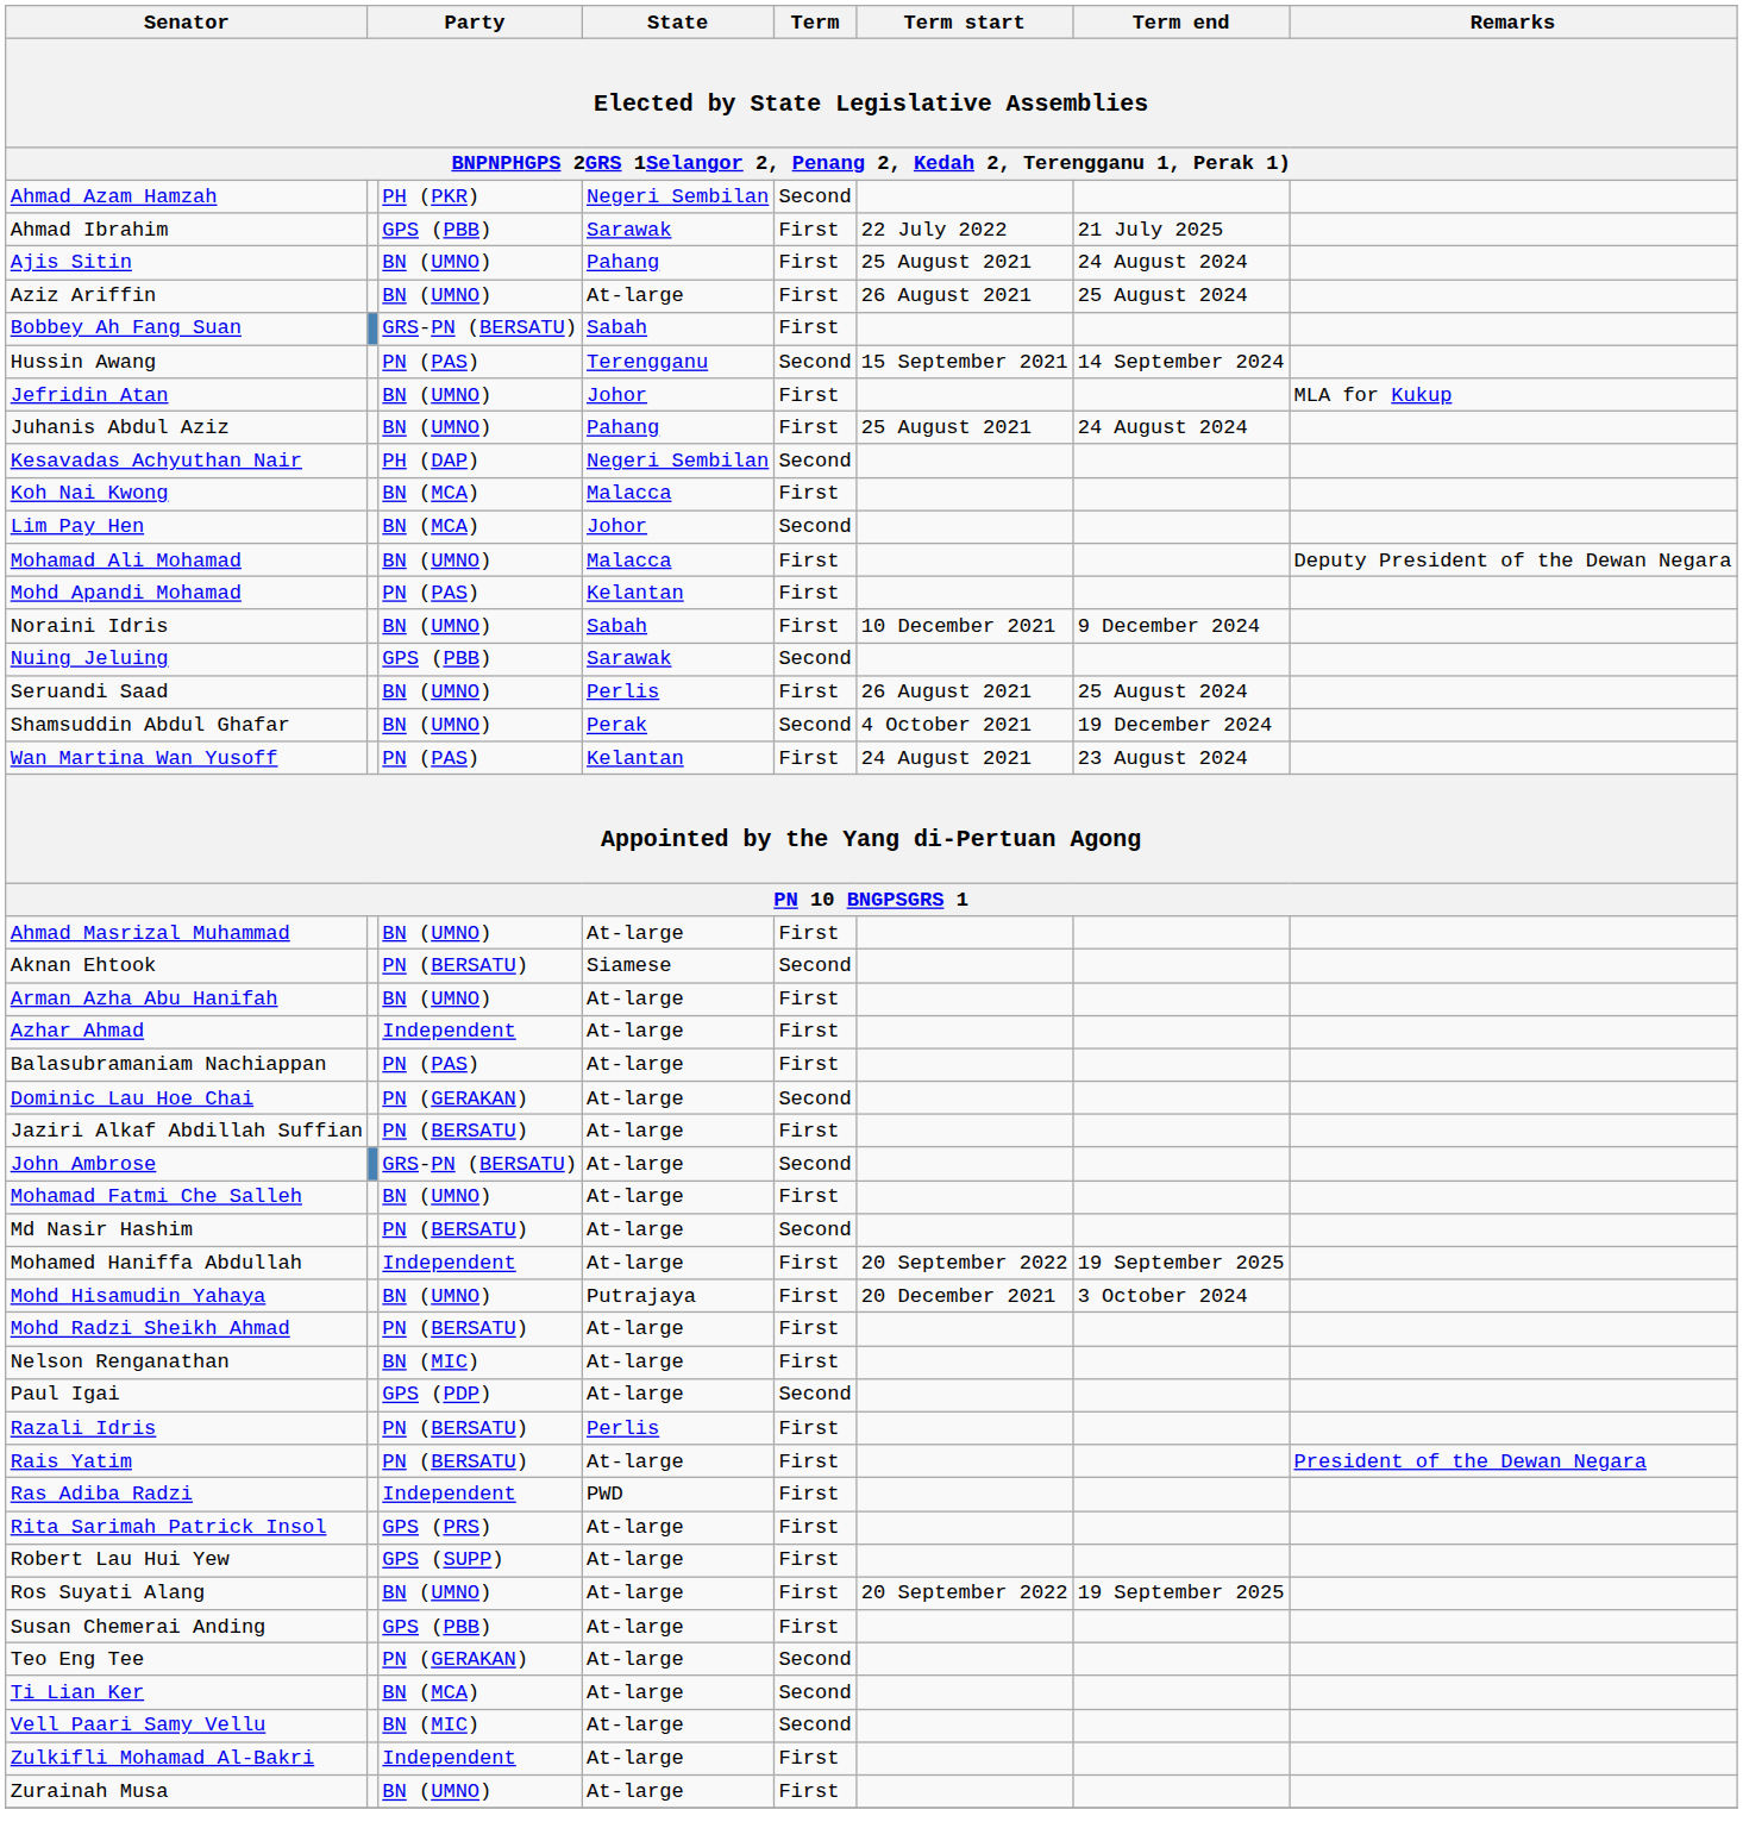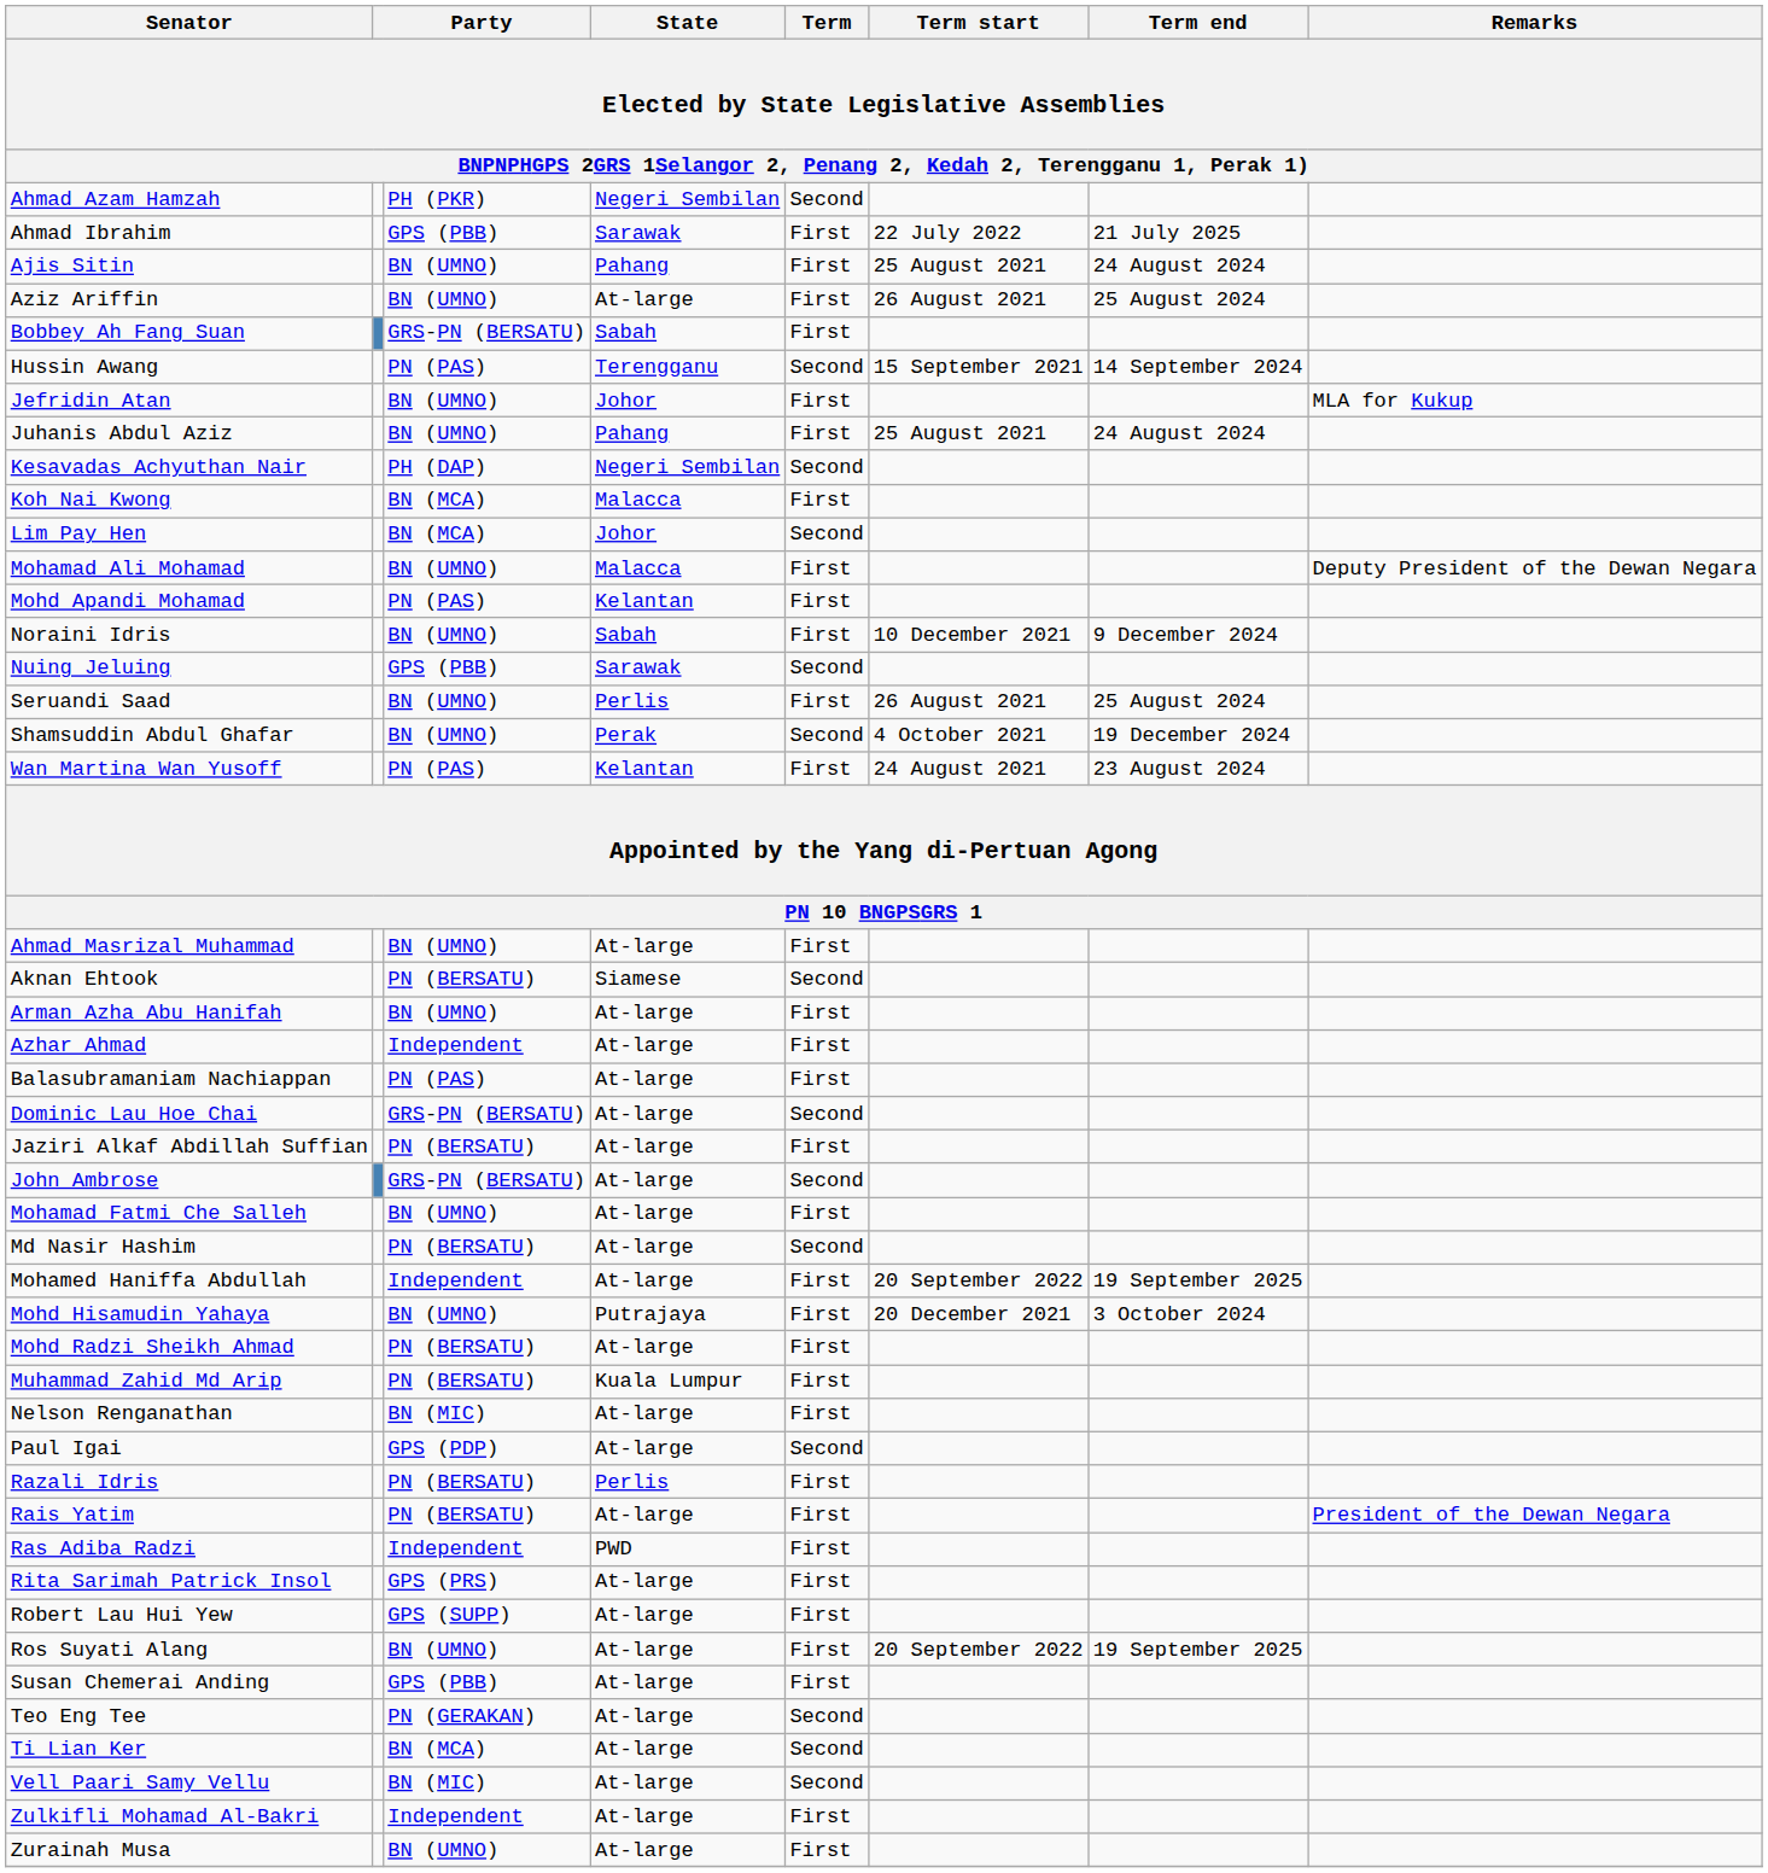Dominic Lau Hoe Chai | column 3: PN (GERAKAN) -> GRS-PN (BERSATU)
+ row: Muhammad Zahid Md Arip | PN (BERSATU) | Kuala Lumpur | First
